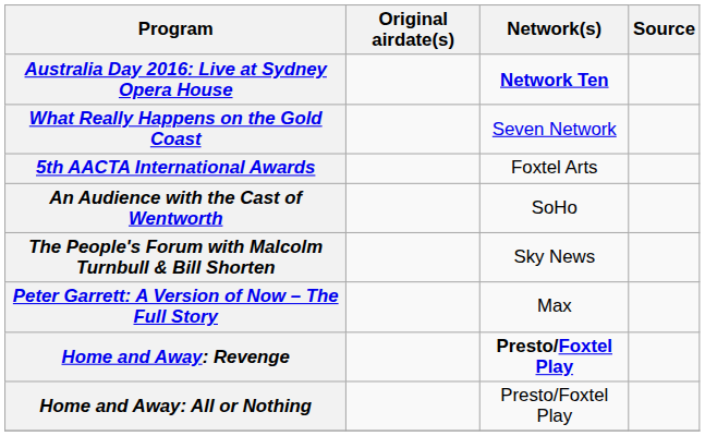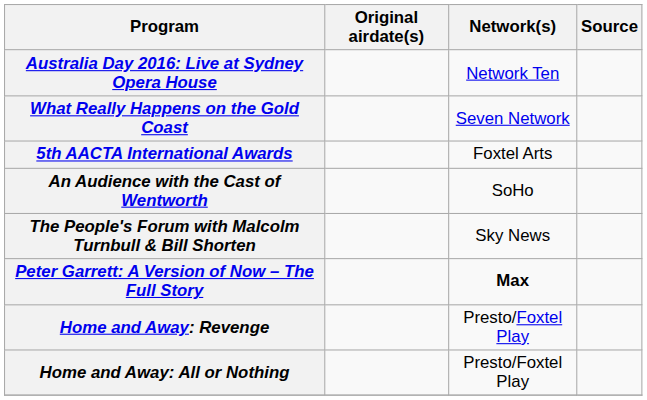Australia Day 2016: Live at Sydney Opera House | Network(s): bold -> normal
Peter Garrett: A Version of Now – The Full Story | Network(s): normal -> bold
Home and Away: Revenge | Network(s): bold -> normal
